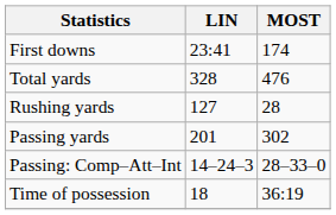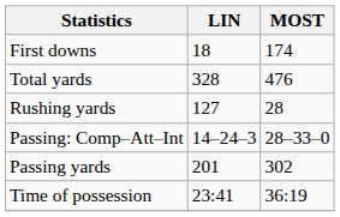First downs | LIN: 23:41 -> 18
rows swapped: Passing yards <-> Passing: Comp–Att–Int
Time of possession | LIN: 18 -> 23:41
